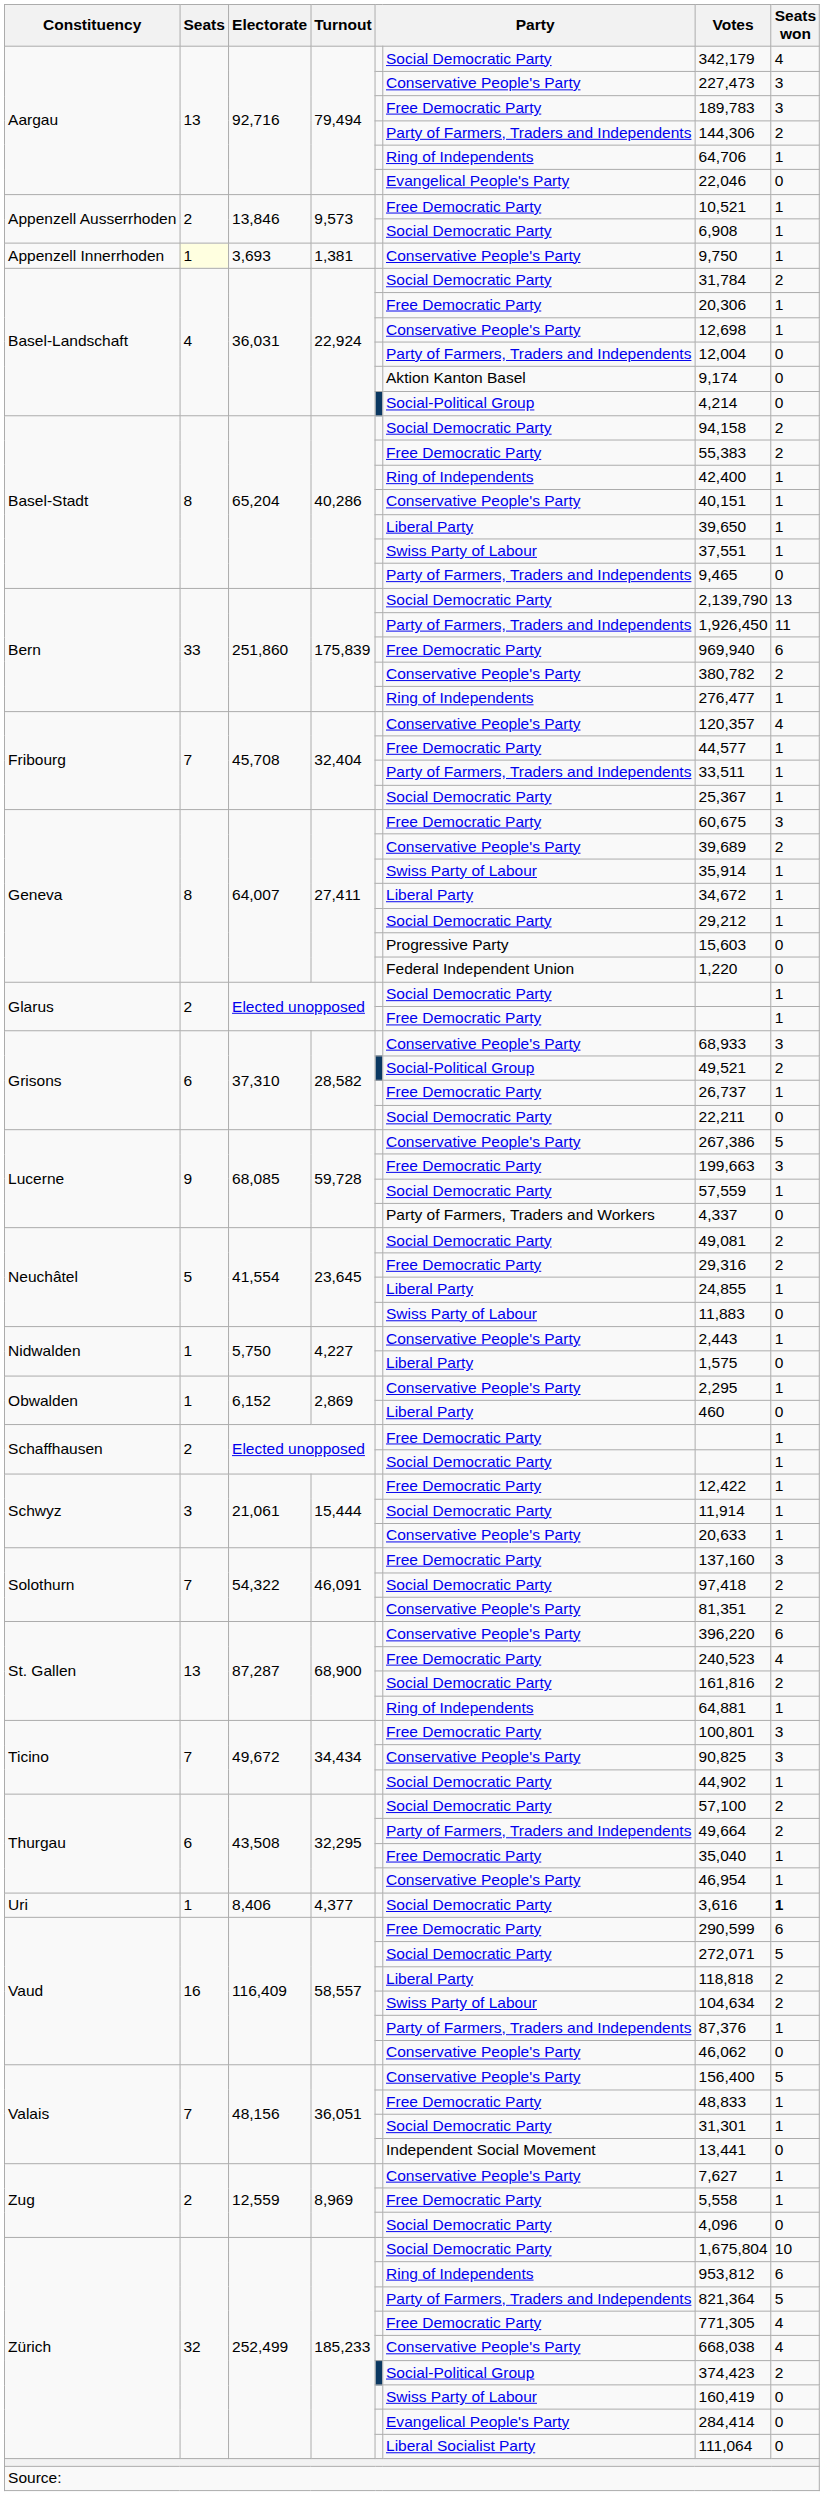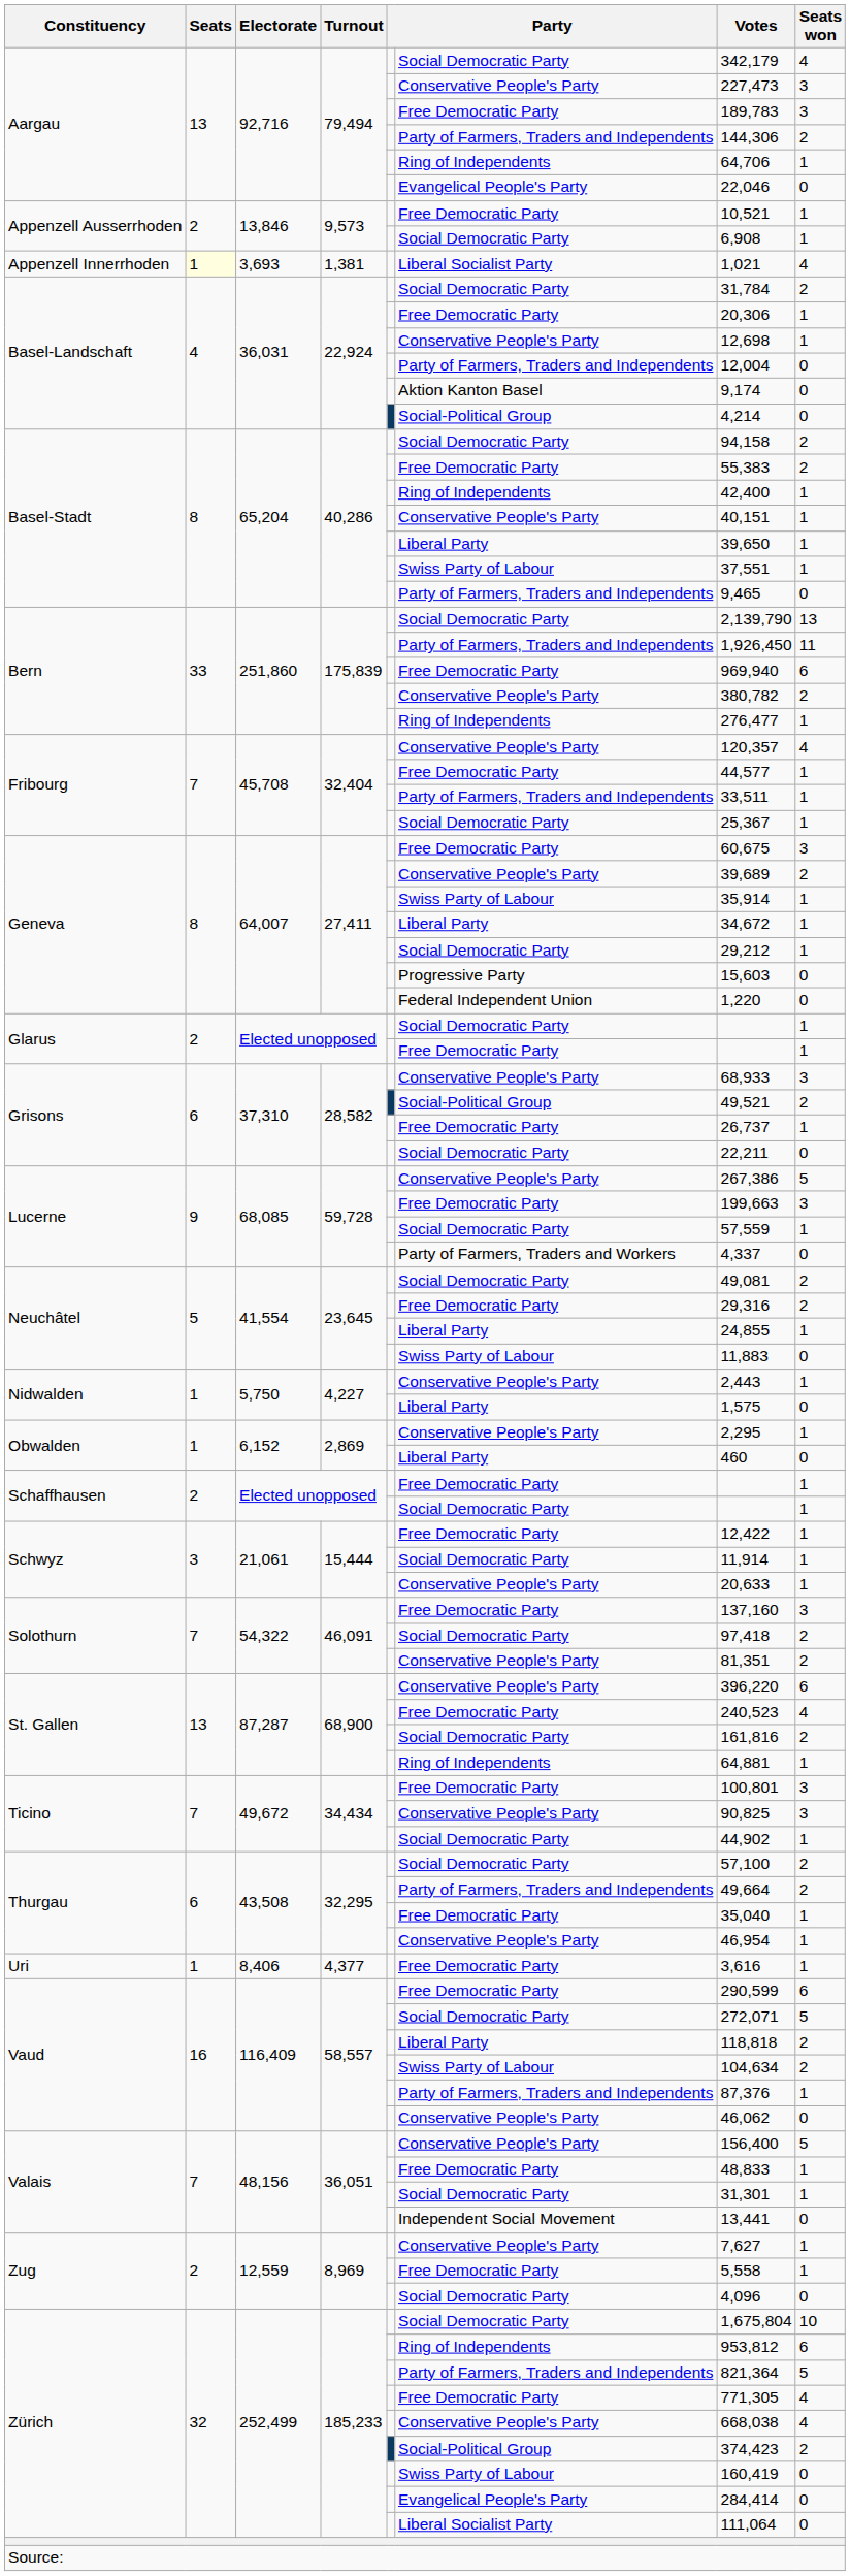Appenzell Innerrhoden | column 6: Conservative People's Party -> Liberal Socialist Party
Appenzell Innerrhoden | Votes: 9,750 -> 1,021
Appenzell Innerrhoden | Seats won: 1 -> 4
Uri | column 6: Social Democratic Party -> Free Democratic Party
Uri | Seats won: bold -> normal
